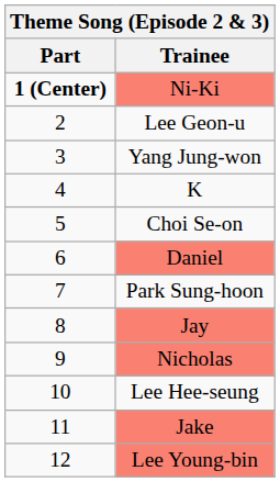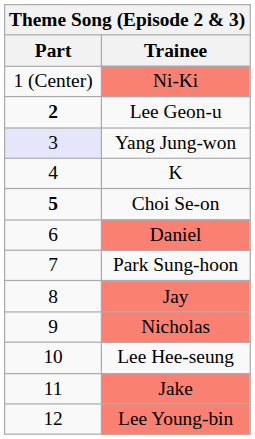Ni-Ki | Part: bold -> normal
Lee Geon-u | Part: normal -> bold
Yang Jung-won | Part: no background -> lavender background
Choi Se-on | Part: normal -> bold
